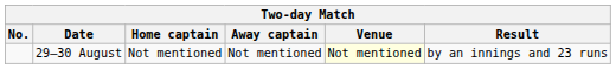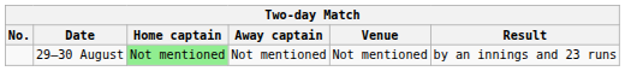29–30 August | Home captain: no background -> lightgreen background
29–30 August | Venue: lightyellow background -> no background
